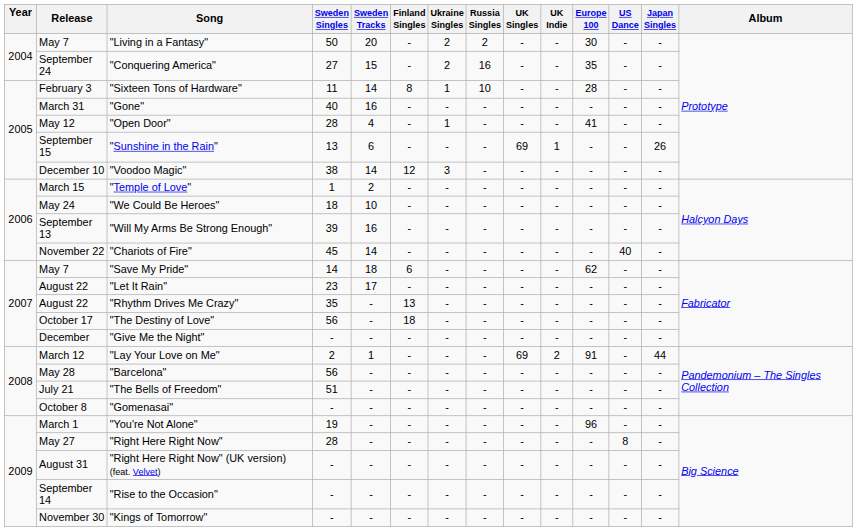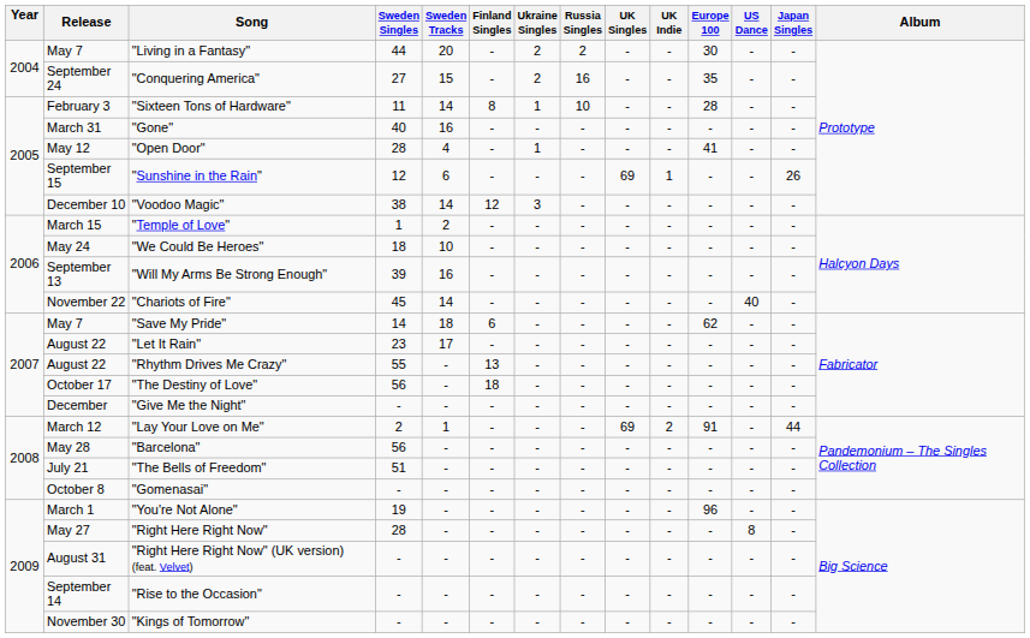"Living in a Fantasy" | Sweden Singles: 50 -> 44
"Sunshine in the Rain" | Sweden Singles: 13 -> 12
"Rhythm Drives Me Crazy" | Sweden Singles: 35 -> 55
